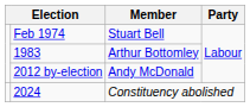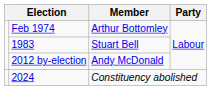Feb 1974 | Member: Stuart Bell -> Arthur Bottomley
1983 | Member: Arthur Bottomley -> Stuart Bell
